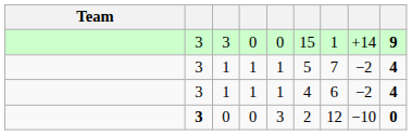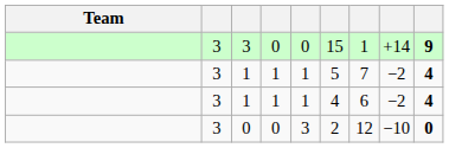row 5 | column 2: bold -> normal
